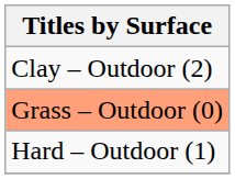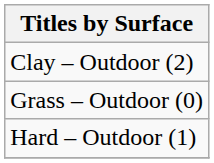row 3 | column 1: lightsalmon background -> no background
